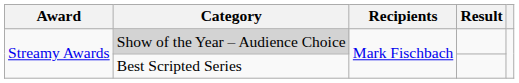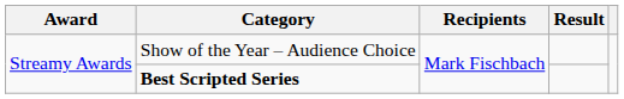Show of the Year – Audience Choice | Category: lightgrey background -> no background
Best Scripted Series | Category: normal -> bold
